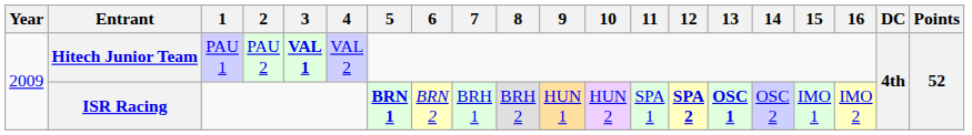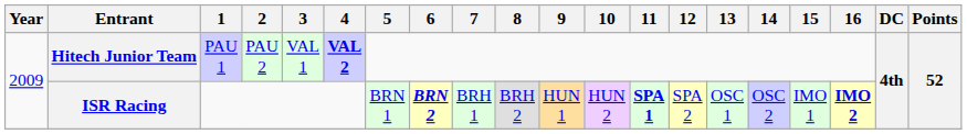Hitech Junior Team | 3: bold -> normal
Hitech Junior Team | 4: normal -> bold
ISR Racing | 5: bold -> normal
ISR Racing | 6: normal -> bold
ISR Racing | 11: normal -> bold
ISR Racing | 12: bold -> normal
ISR Racing | 13: bold -> normal
ISR Racing | 16: normal -> bold
